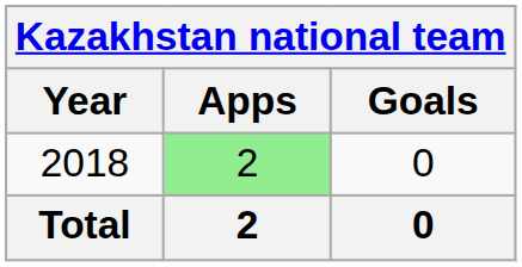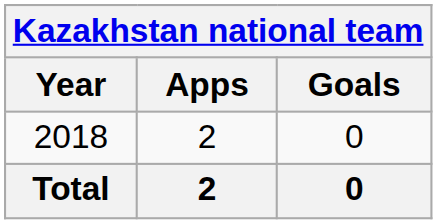2018 | Apps: lightgreen background -> no background
